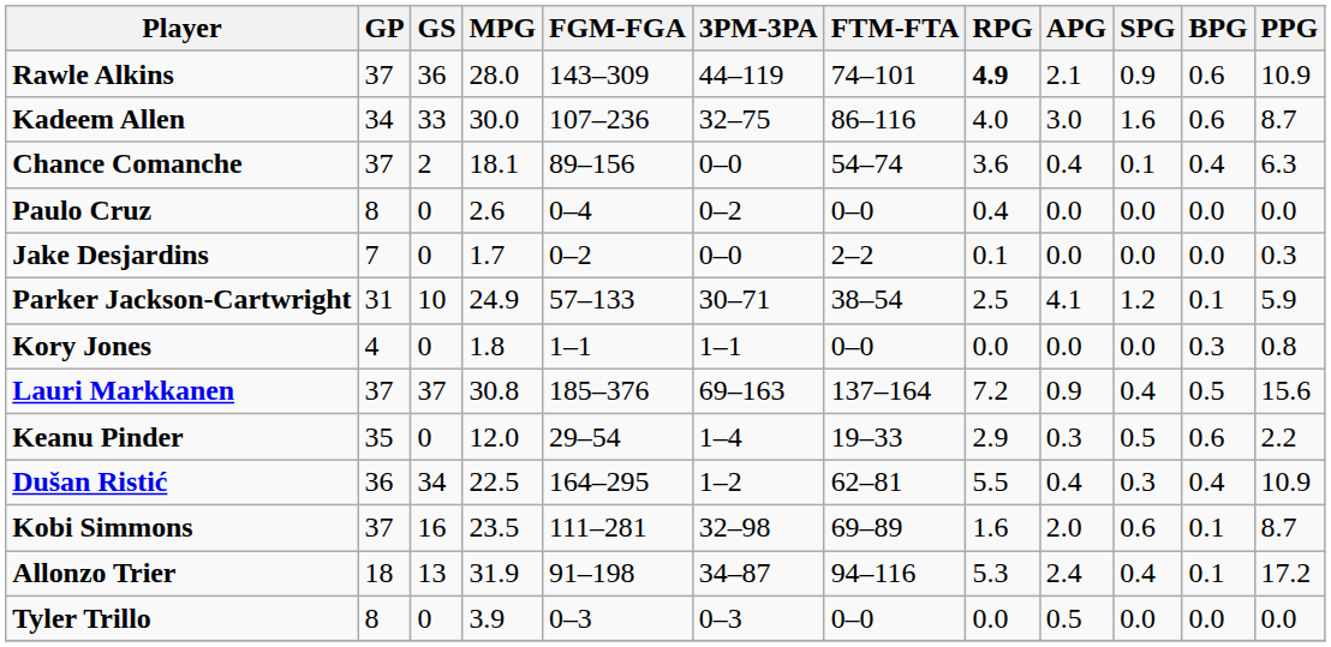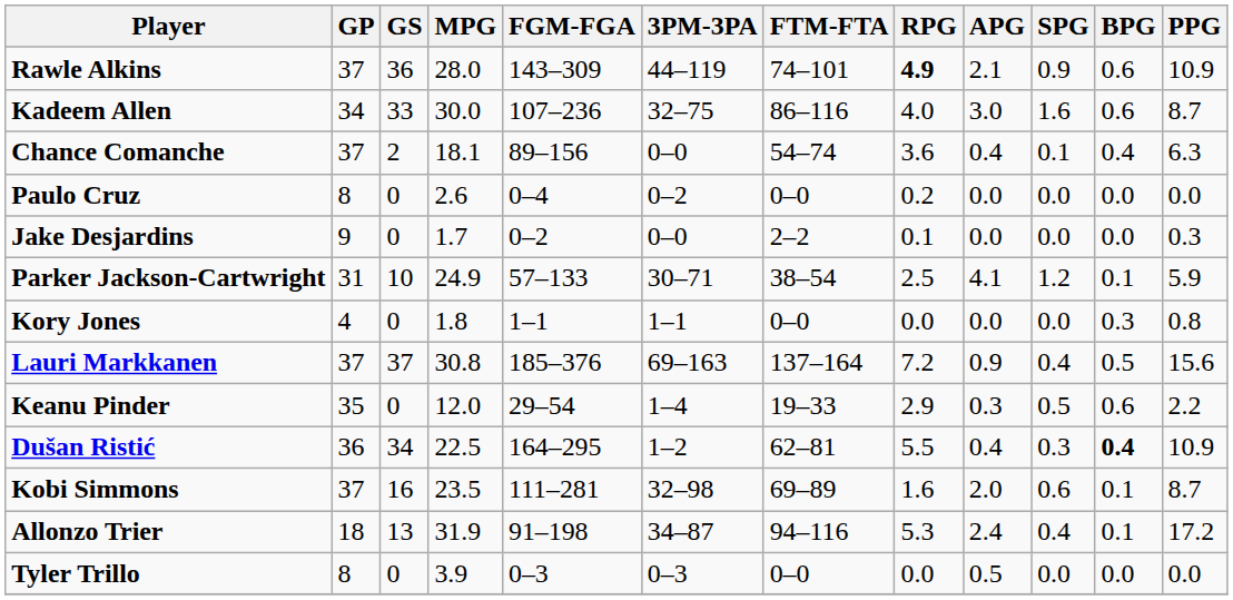Paulo Cruz | RPG: 0.4 -> 0.2
Jake Desjardins | GP: 7 -> 9
Dušan Ristić | BPG: normal -> bold
